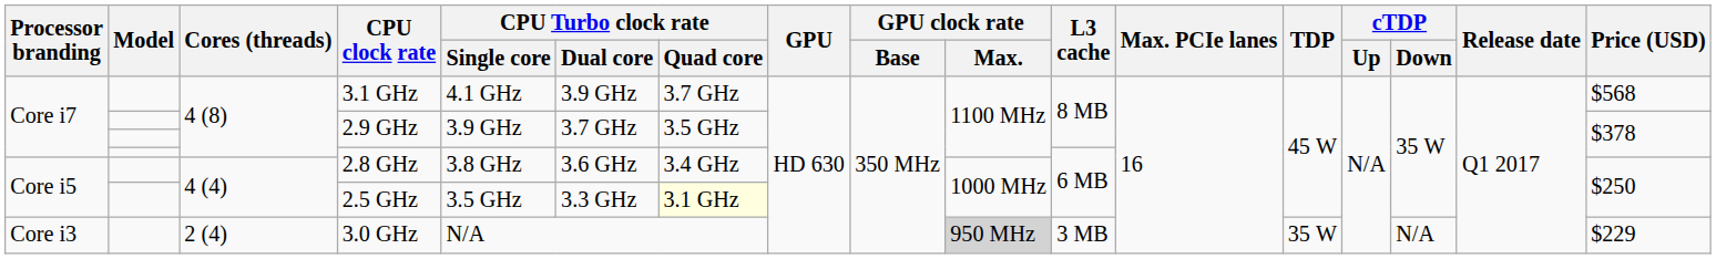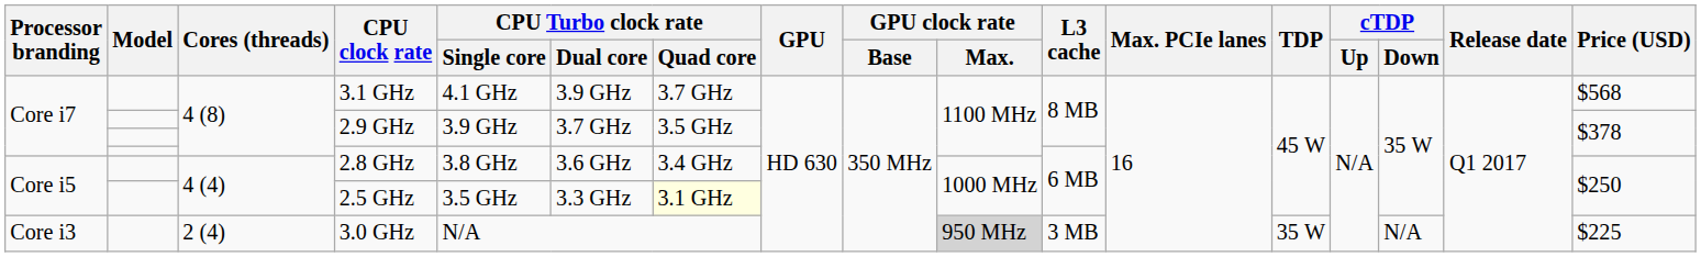3.0 GHz | Price (USD): $229 -> $225
